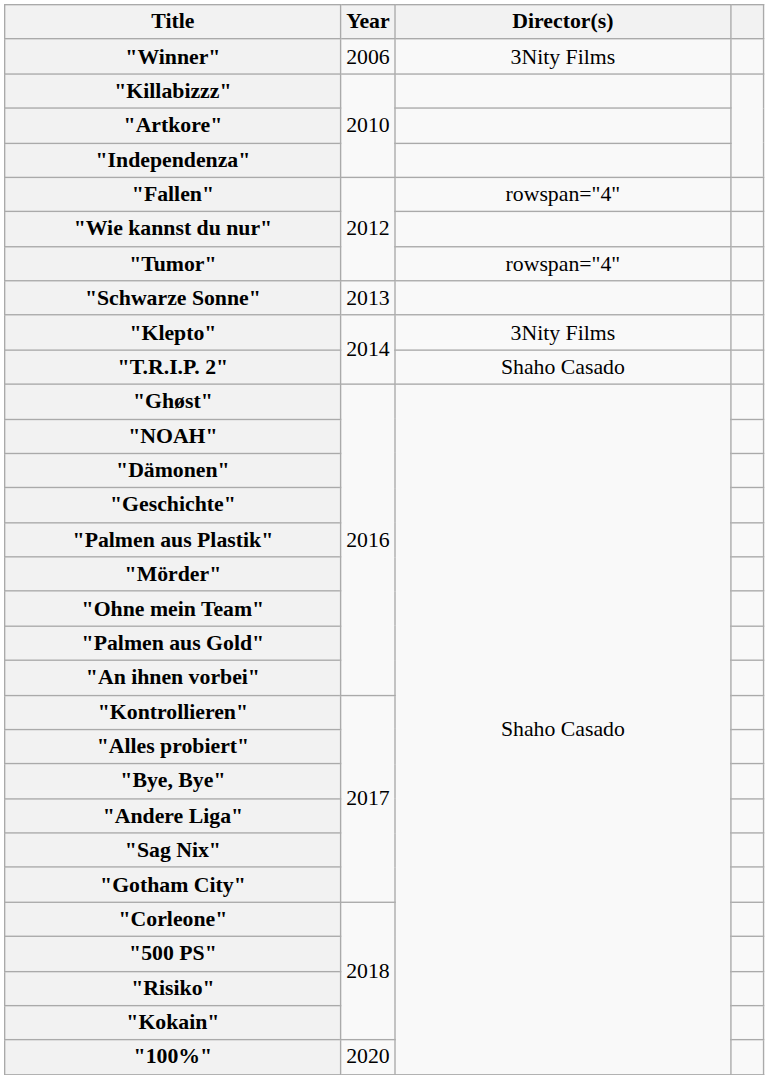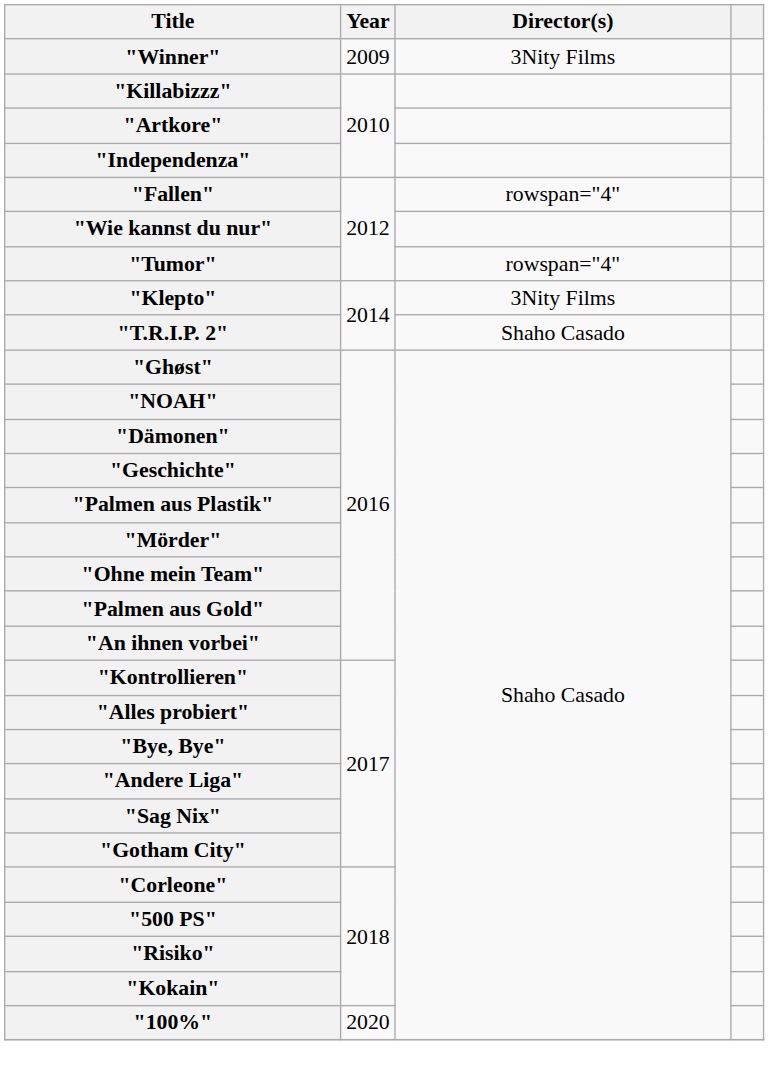"Winner" | Year: 2006 -> 2009
- row: "Schwarze Sonne" | 2013
